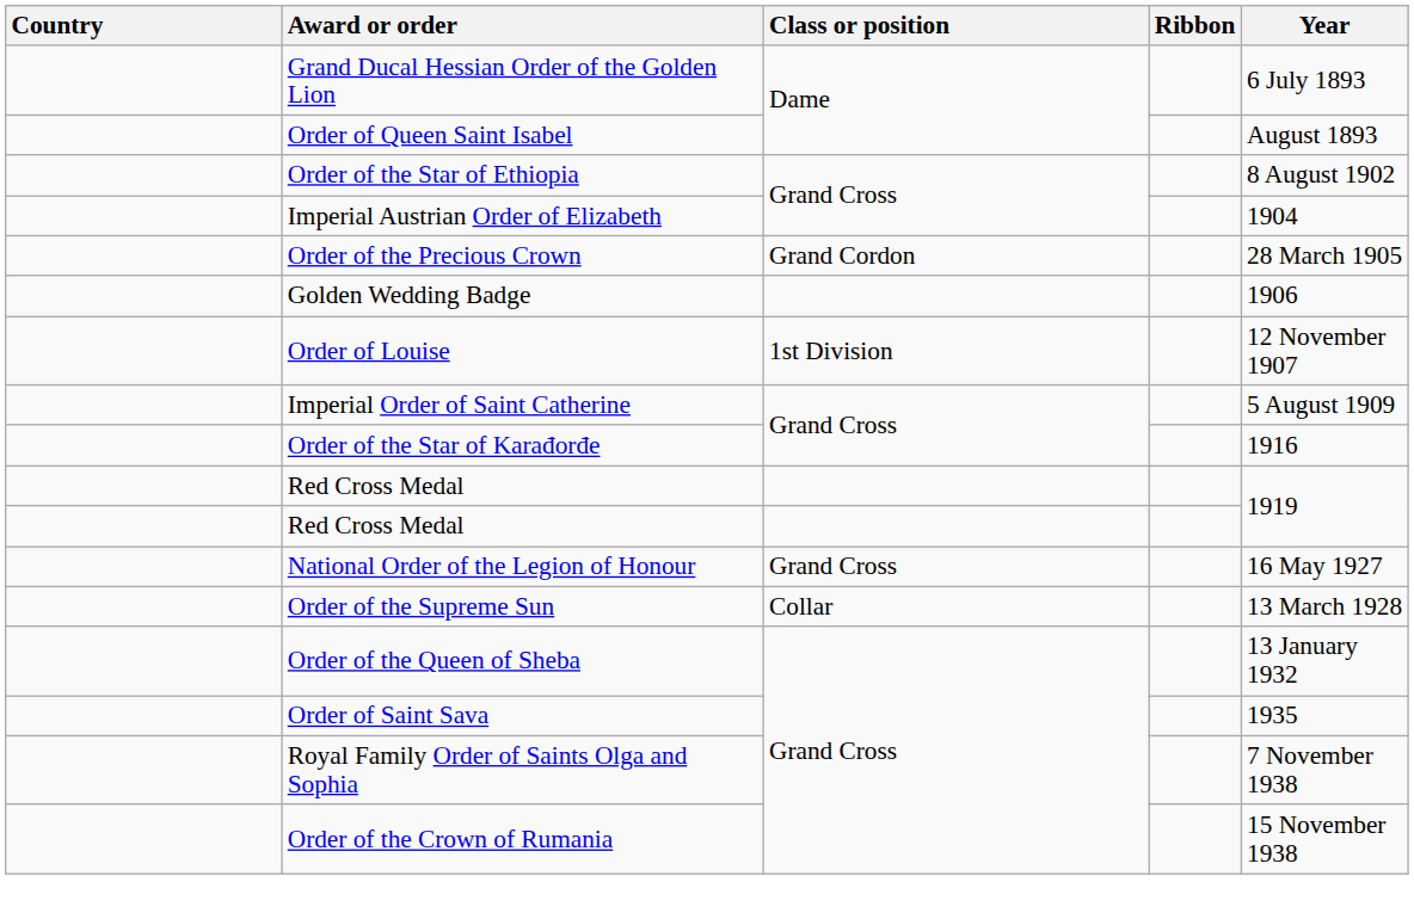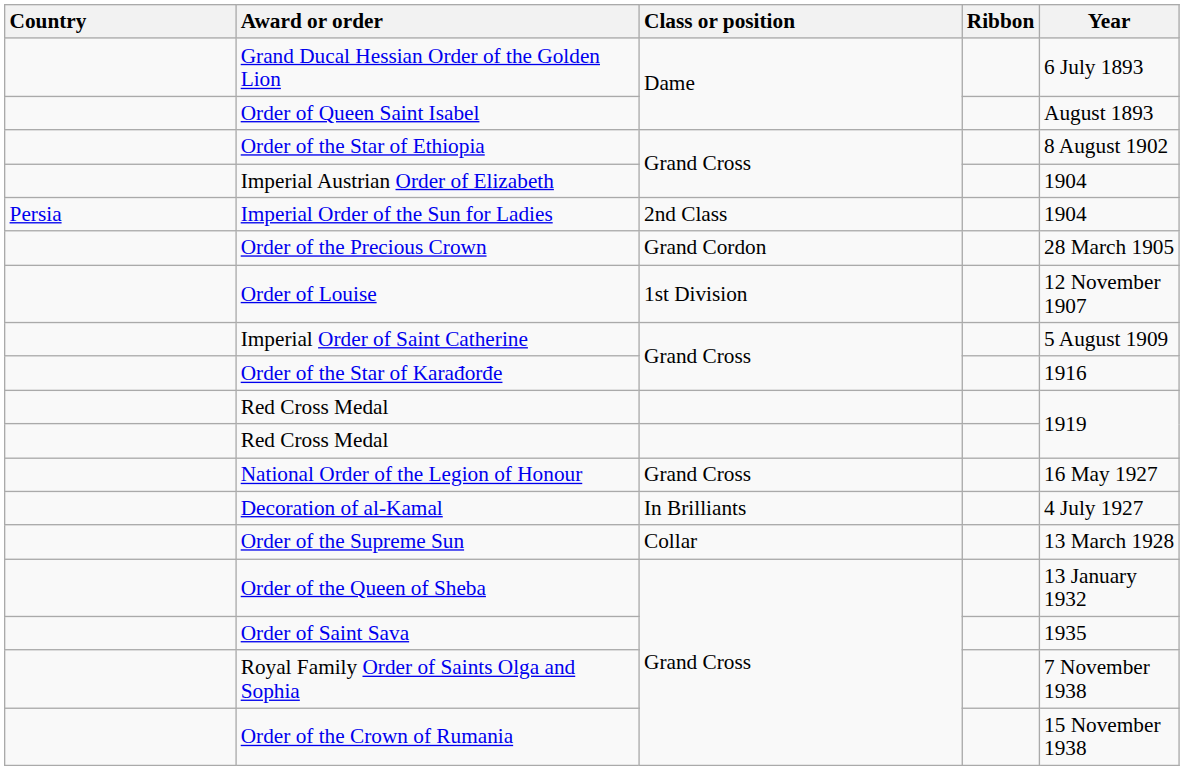+ row: Persia | Imperial Order of the Sun for Ladies | 2nd Class | 1904
- row: Golden Wedding Badge | 1906
+ row: Decoration of al-Kamal | In Brilliants | 4 July 1927
